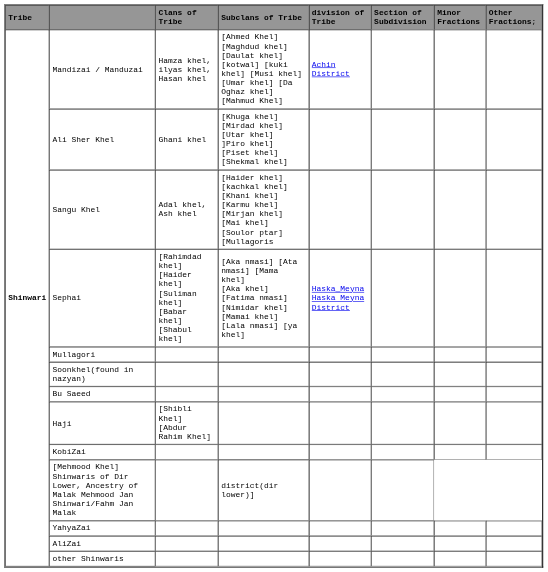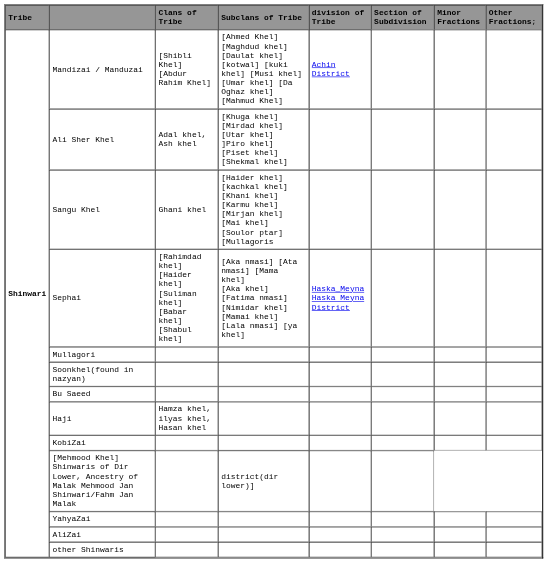Mandizai / Manduzai | column 3: Hamza khel, ilyas khel, Hasan khel -> [Shibli Khel] [Abdur Rahim Khel]
Ali Sher Khel | column 3: Ghani khel -> Adal khel, Ash khel
Sangu Khel | column 3: Adal khel, Ash khel -> Ghani khel
Haji | column 3: [Shibli Khel] [Abdur Rahim Khel] -> Hamza khel, ilyas khel, Hasan khel
